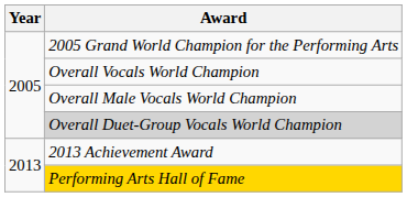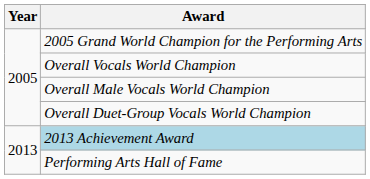Overall Duet-Group Vocals World Champion | Award: lightgrey background -> no background
2013 Achievement Award | Award: no background -> lightblue background
Performing Arts Hall of Fame | Award: gold background -> no background
